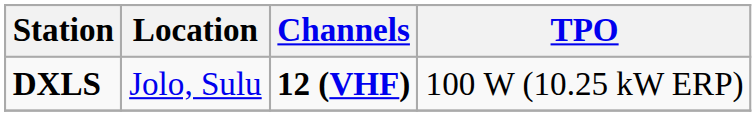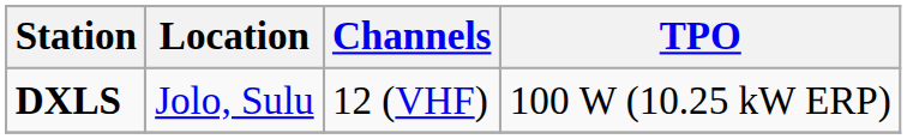DXLS | Channels: bold -> normal
